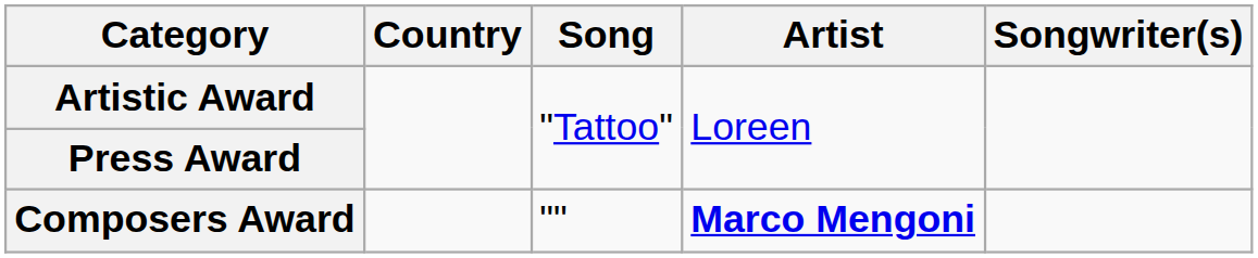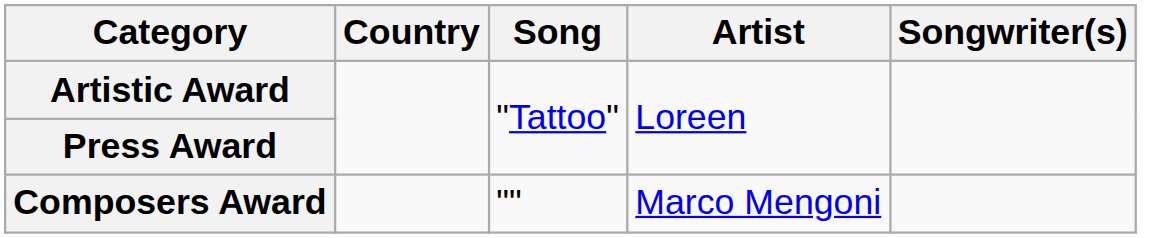Composers Award | Artist: bold -> normal
